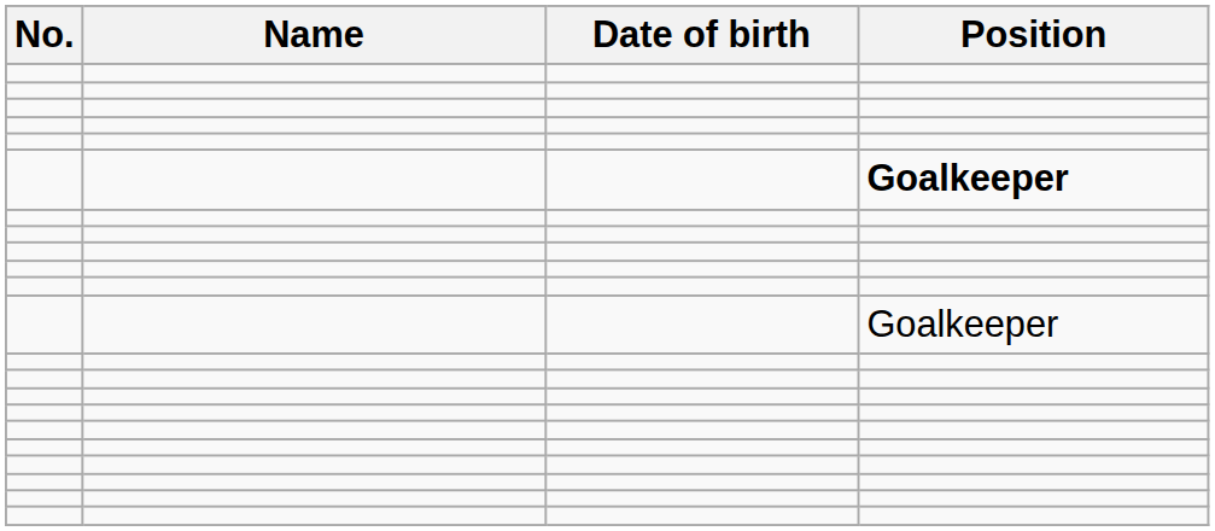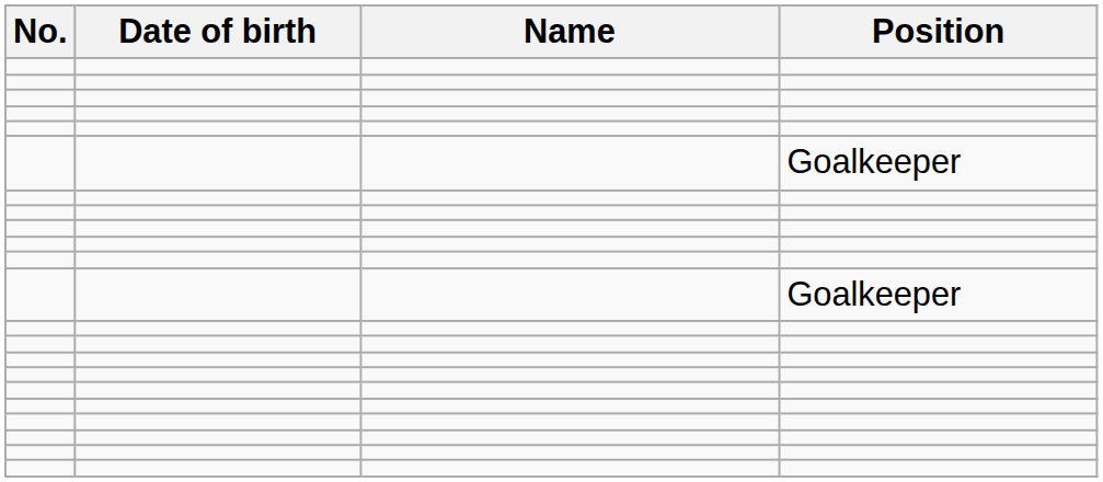columns swapped: Name <-> Date of birth
row 7 | Position: bold -> normal
